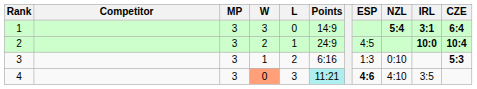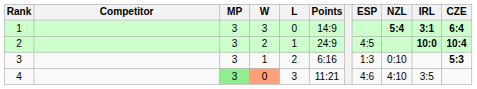4 | MP: no background -> lightgreen background
4 | Points: paleturquoise background -> no background
4 | ESP: bold -> normal
